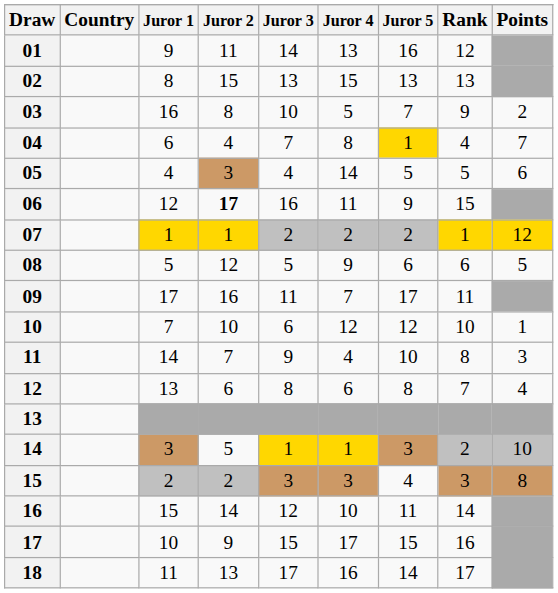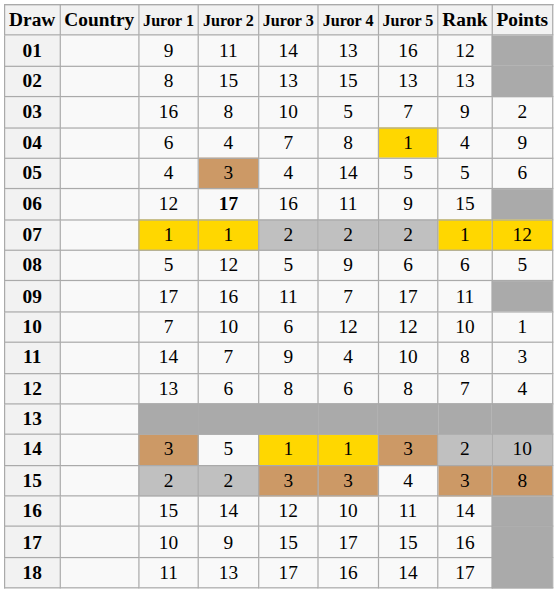04 | Points: 7 -> 9
